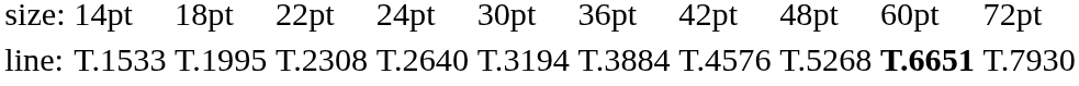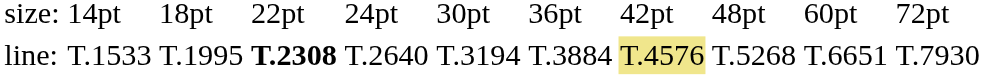line: | column 4: normal -> bold
line: | column 8: no background -> khaki background
line: | column 10: bold -> normal
